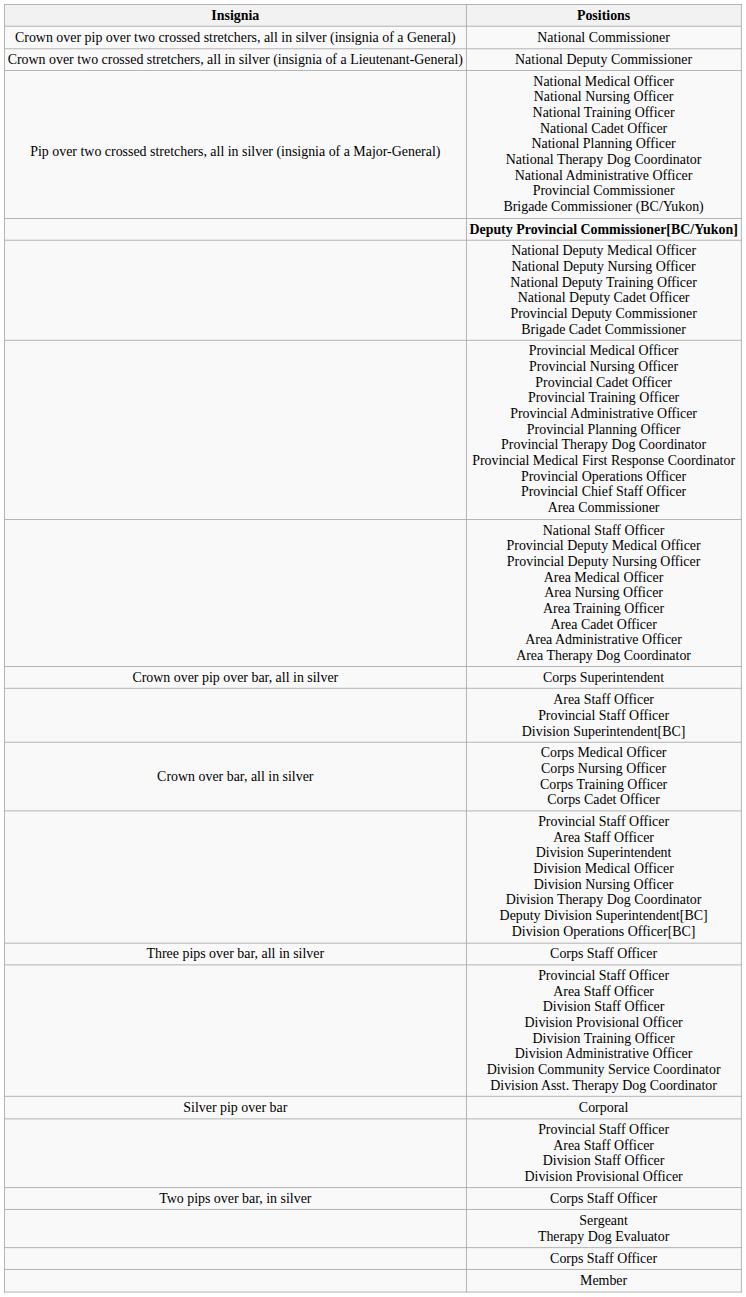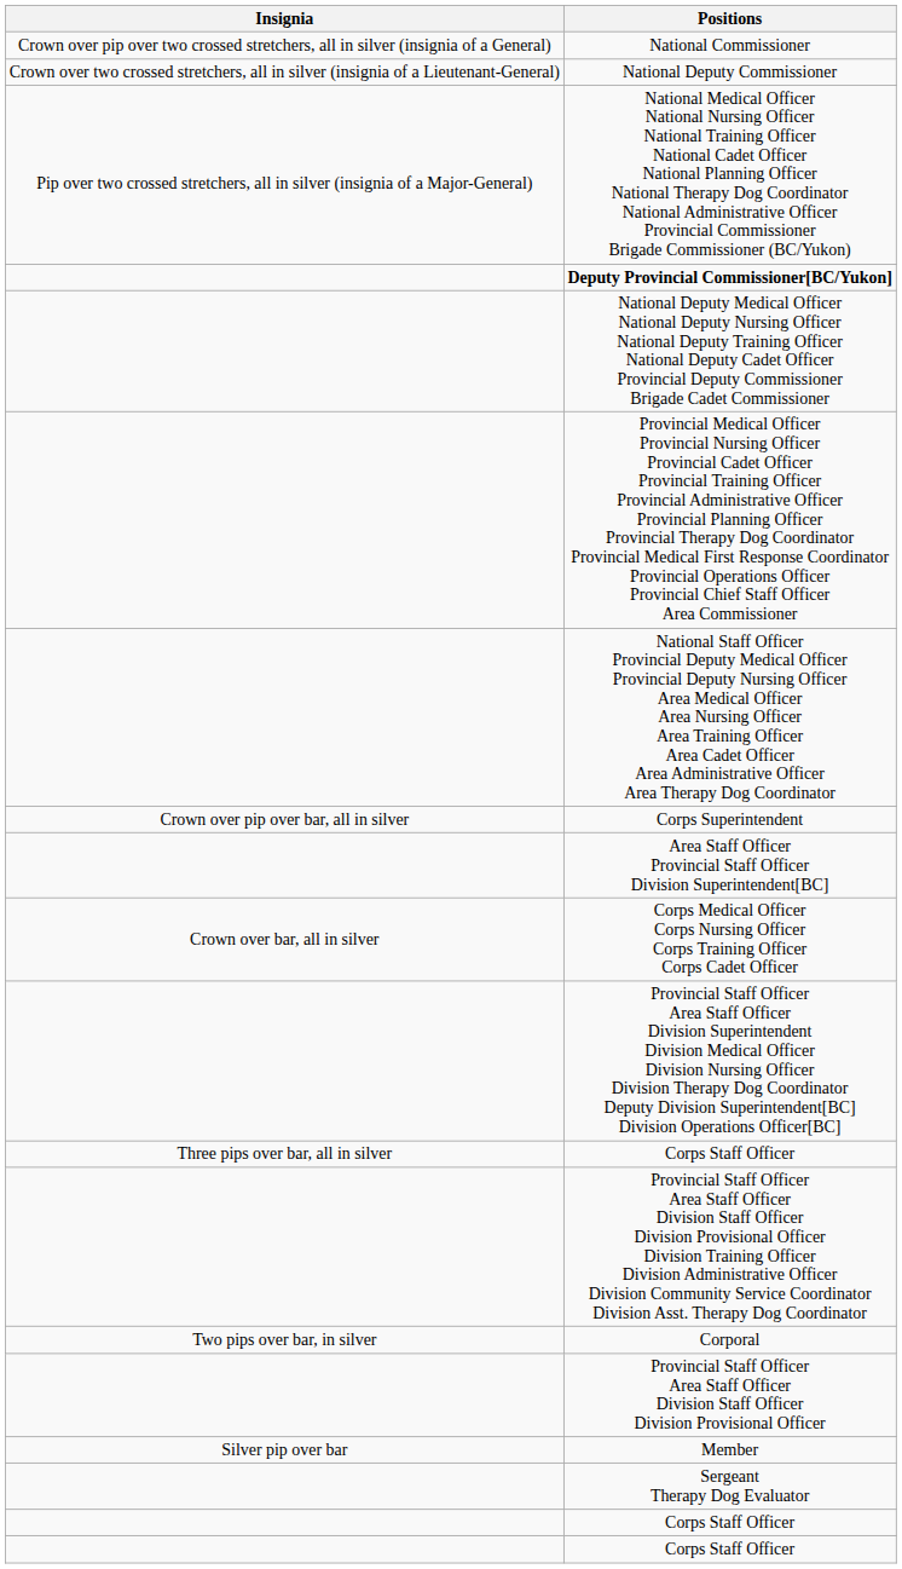row 15 | Insignia: Silver pip over bar -> Two pips over bar, in silver
row 17 | Insignia: Two pips over bar, in silver -> Silver pip over bar
row 17 | Positions: Corps Staff Officer -> Member
row 20 | Positions: Member -> Corps Staff Officer
